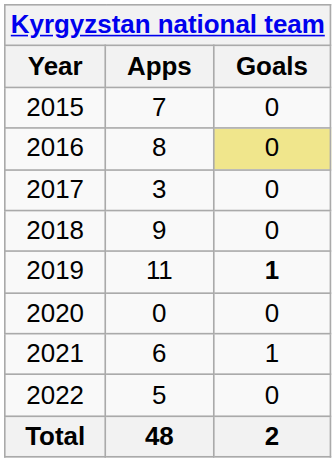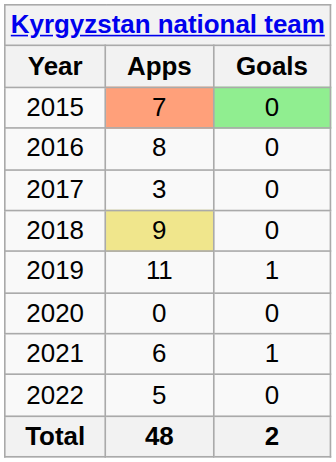2015 | Apps: no background -> lightsalmon background
2015 | Goals: no background -> lightgreen background
2016 | Goals: khaki background -> no background
2018 | Apps: no background -> khaki background
2019 | Goals: bold -> normal
